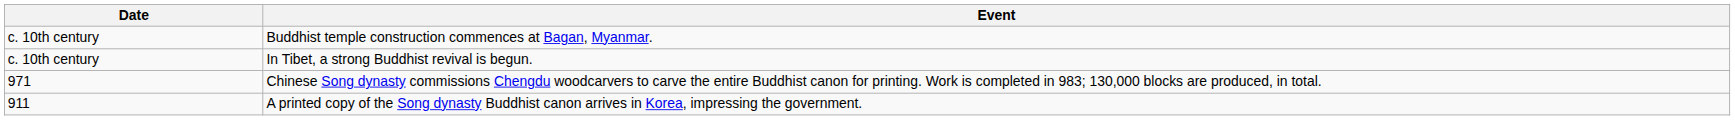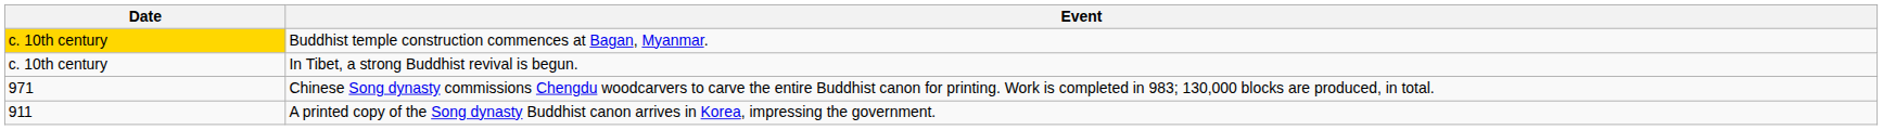Buddhist temple construction commences at Bagan, Myanmar. | Date: no background -> gold background
